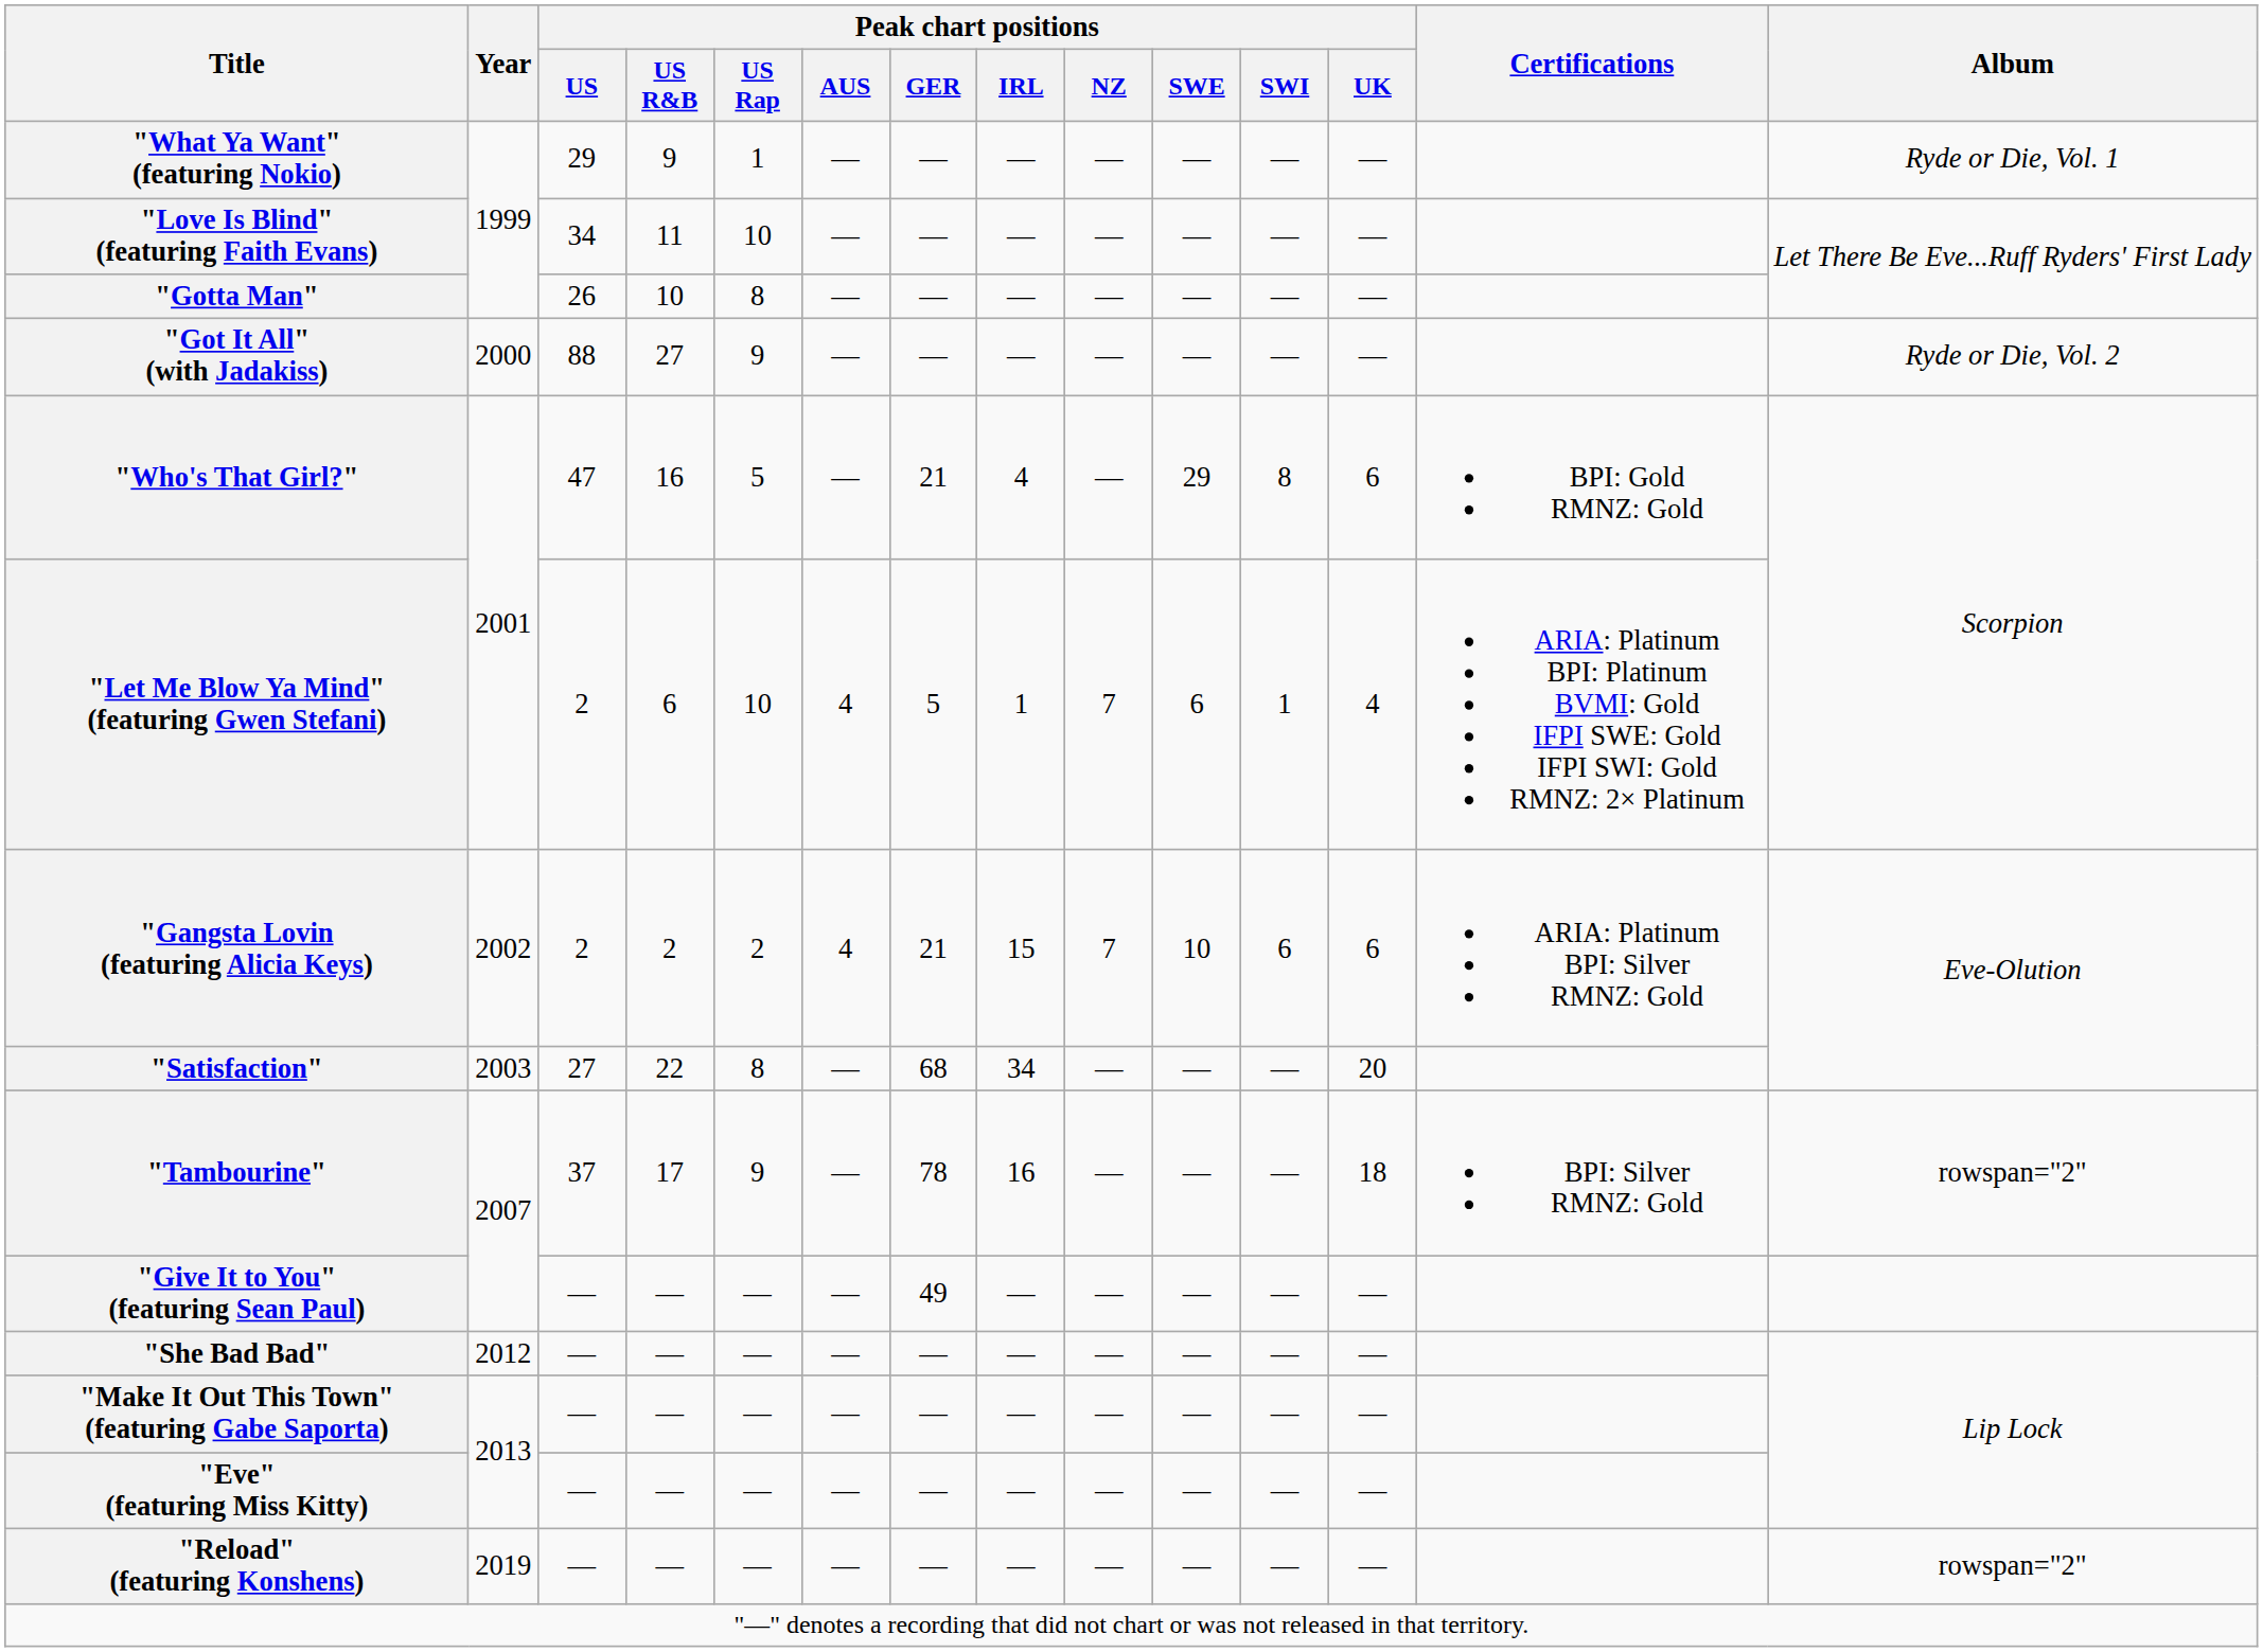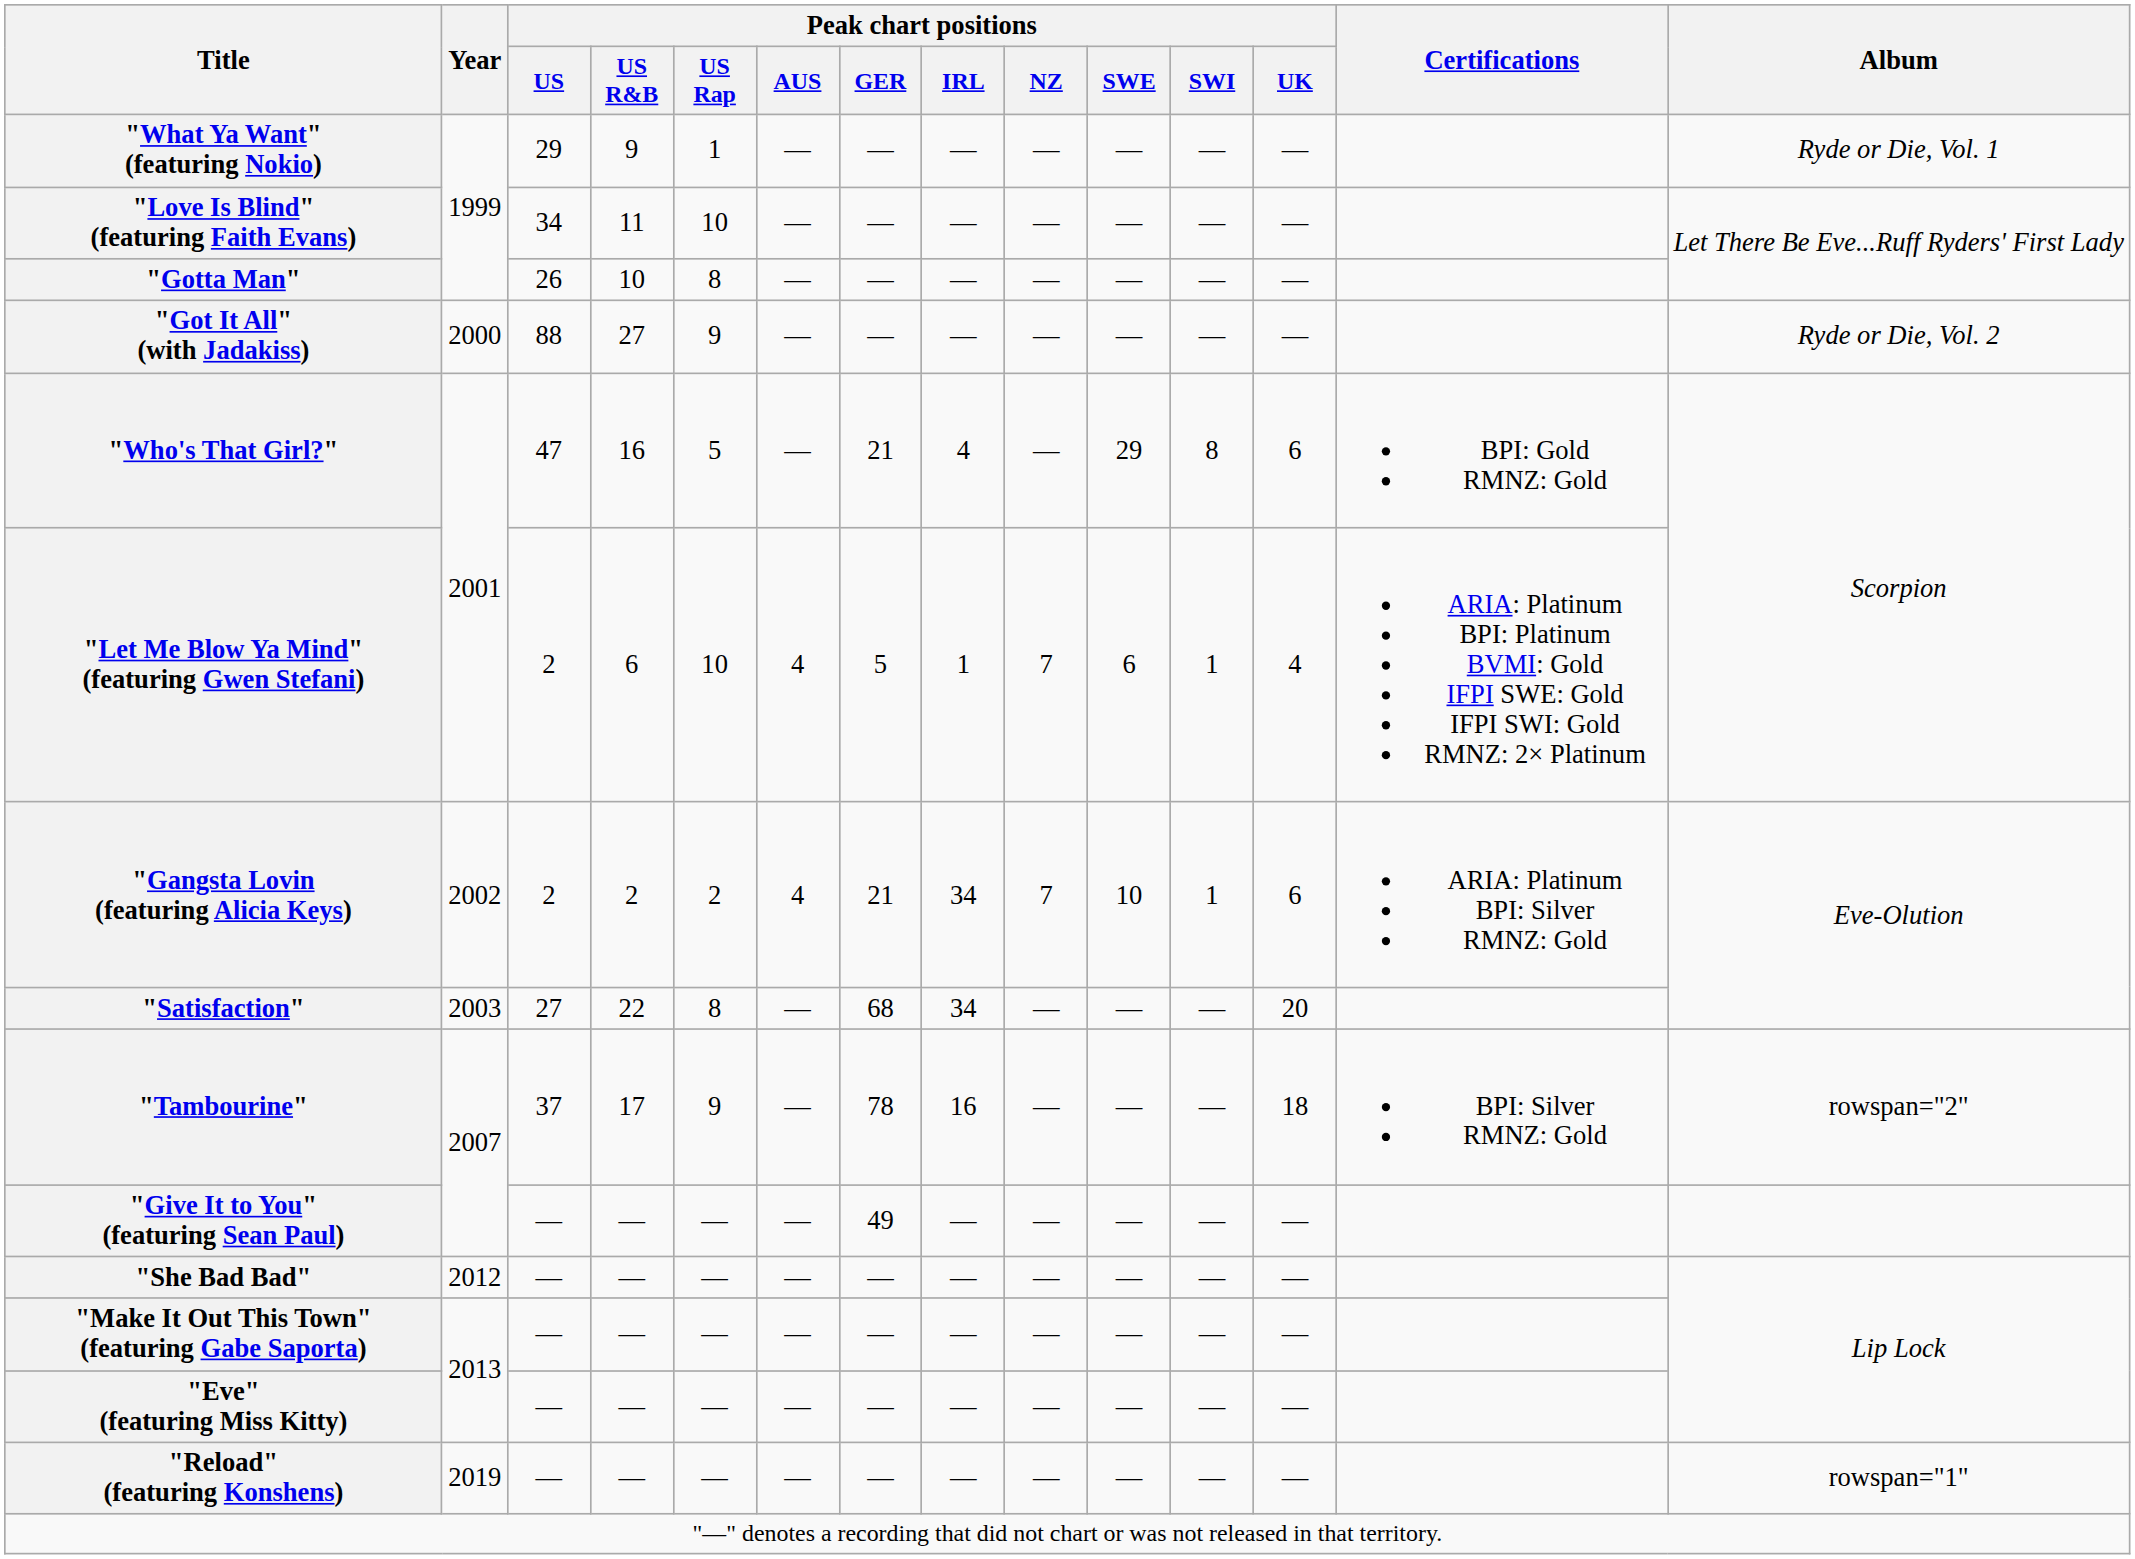"Gangsta Lovin (featuring Alicia Keys) | Peak chart positions / IRL: 15 -> 34
"Gangsta Lovin (featuring Alicia Keys) | Peak chart positions / SWI: 6 -> 1
"Reload" (featuring Konshens) | Album: rowspan="2" -> rowspan="1"
